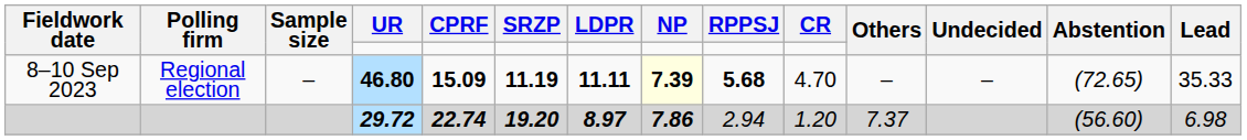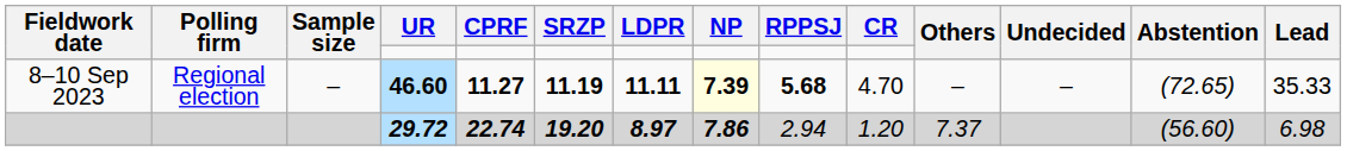8–10 Sep 2023 | UR: 46.80 -> 46.60
8–10 Sep 2023 | CPRF: 15.09 -> 11.27
